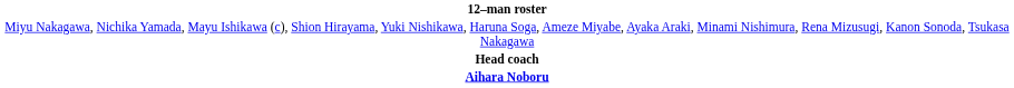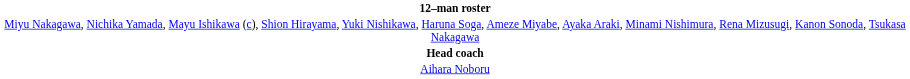row 4 | column 1: bold -> normal
